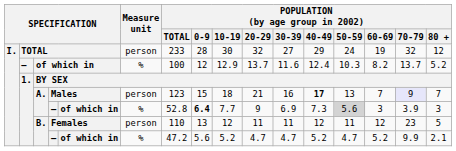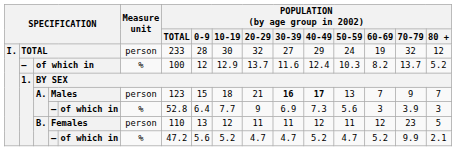Males | POPULATION (by age group in 2002) / 30-39: normal -> bold
Males | POPULATION (by age group in 2002) / 70-79: lavender background -> no background
A. / — | POPULATION (by age group in 2002) / 0-9: bold -> normal
A. / — | POPULATION (by age group in 2002) / 50-59: lightgrey background -> no background
